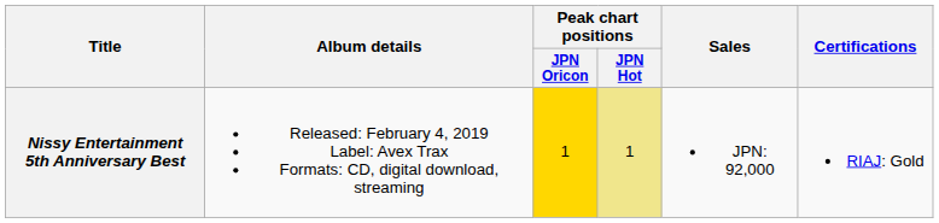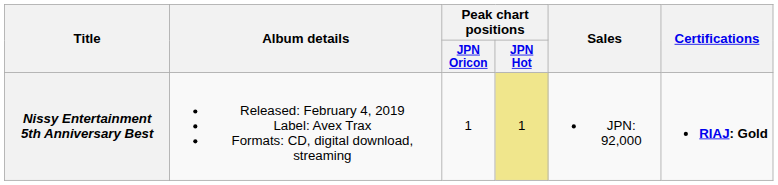Nissy Entertainment 5th Anniversary Best | Peak chart positions / JPN Oricon: gold background -> no background
Nissy Entertainment 5th Anniversary Best | Certifications: normal -> bold
